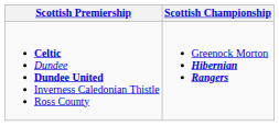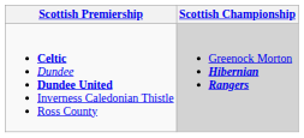row 2 | Scottish Championship: no background -> lightgrey background
